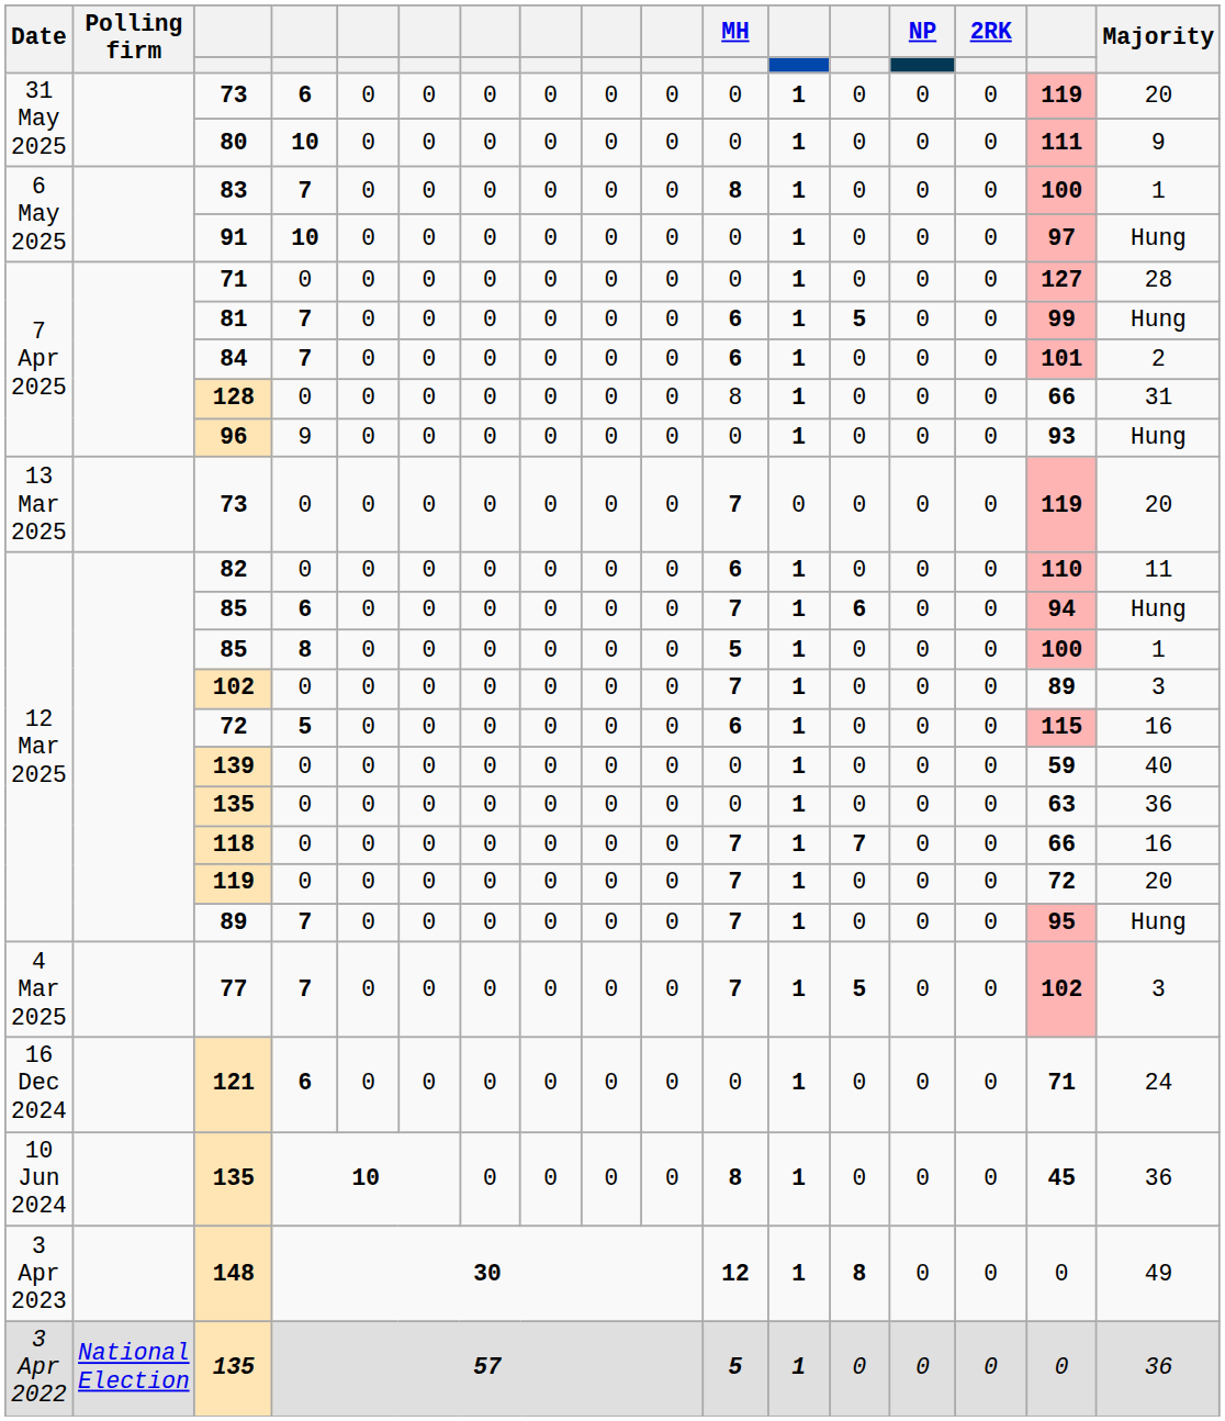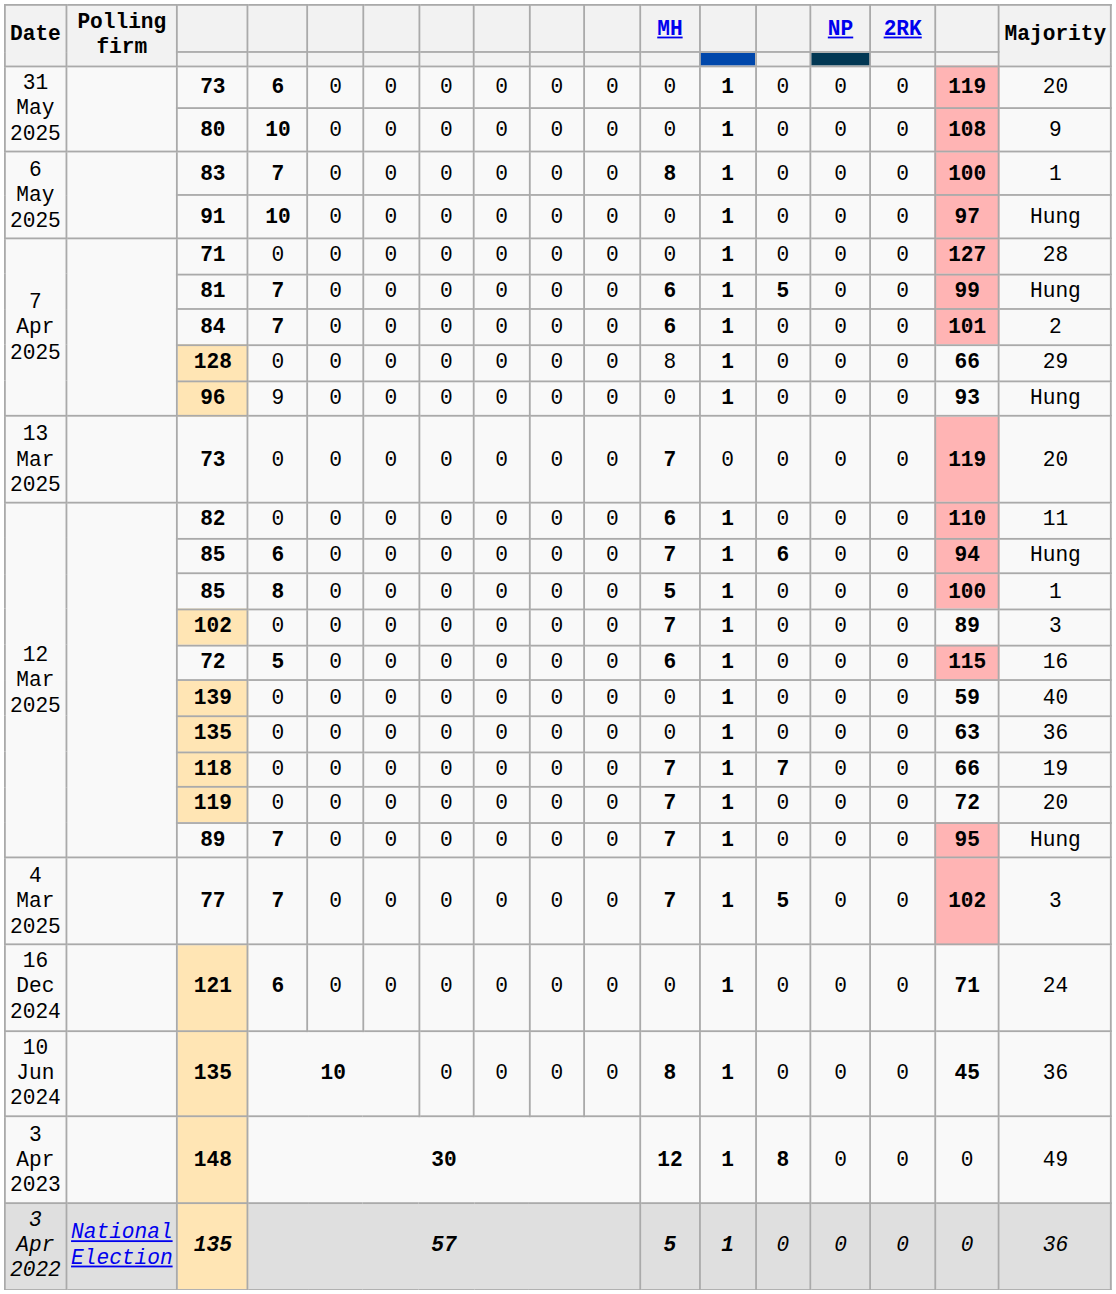80 | column 16: 111 -> 108
128 | Majority: 31 -> 29
118 | Majority: 16 -> 19
